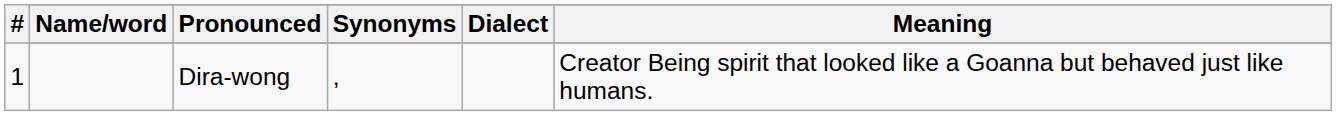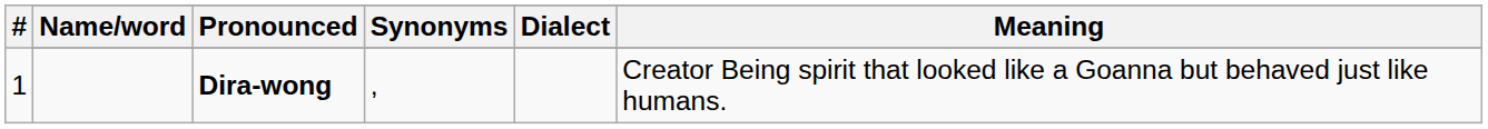Dira-wong | Pronounced: normal -> bold
